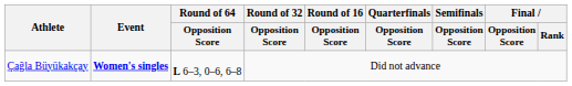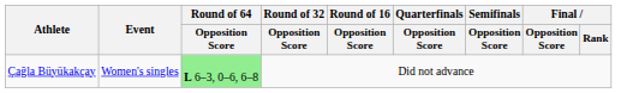Çağla Büyükakçay | Event: bold -> normal
Çağla Büyükakçay | Round of 64 / Opposition Score: no background -> lightgreen background
